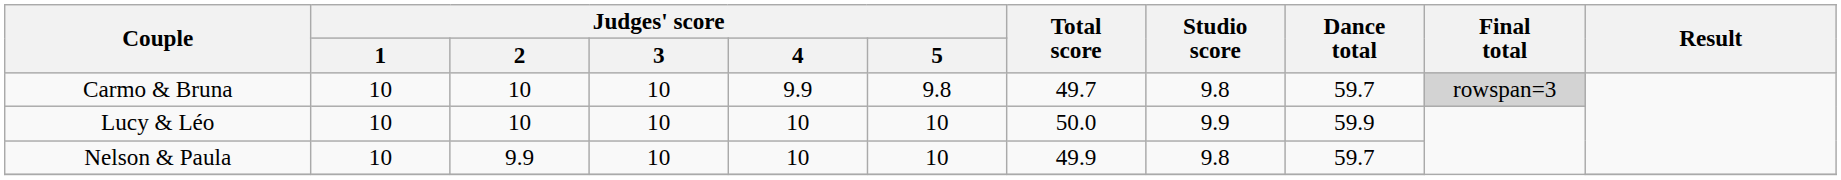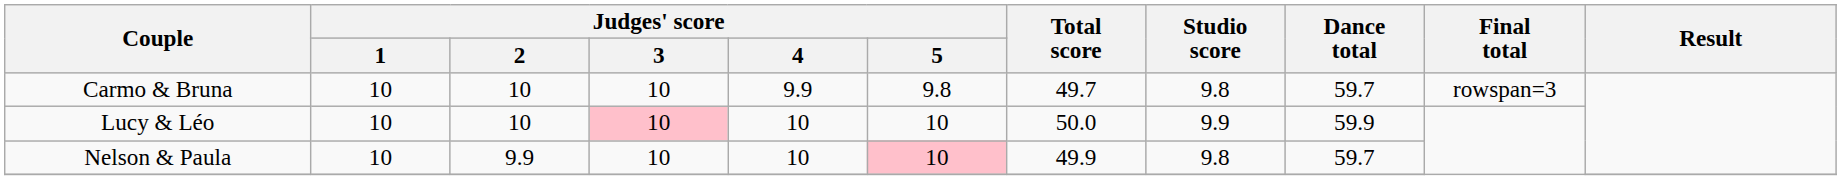Carmo & Bruna | Final total: lightgrey background -> no background
Lucy & Léo | Judges' score / 3: no background -> pink background
Nelson & Paula | Judges' score / 5: no background -> pink background
